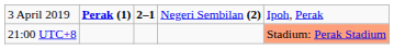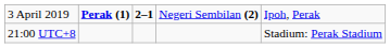21:00 UTC+8 | column 5: lightsalmon background -> no background
